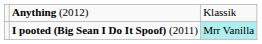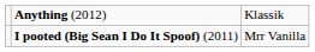I pooted (Big Sean I Do It Spoof) (2011) | column 3: paleturquoise background -> no background
